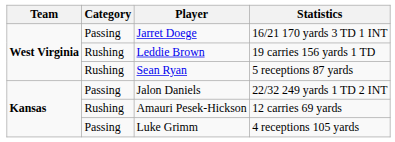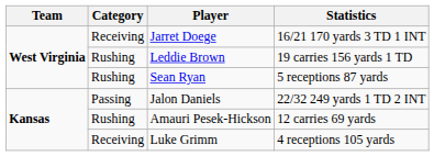Jarret Doege | Category: Passing -> Receiving
Luke Grimm | Category: Passing -> Receiving
